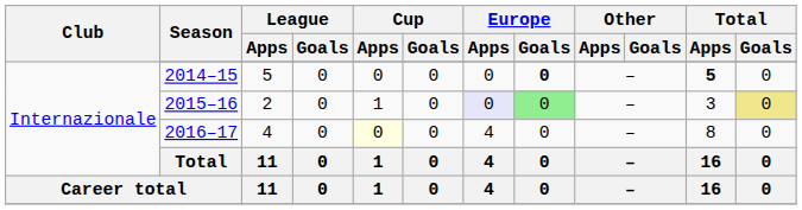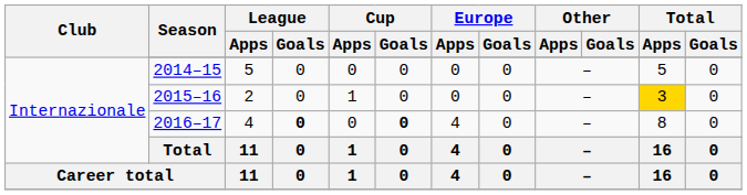2014–15 | Europe / Goals: bold -> normal
2014–15 | Total / Apps: bold -> normal
2015–16 | Europe / Apps: lavender background -> no background
2015–16 | Europe / Goals: lightgreen background -> no background
2015–16 | Total / Apps: no background -> gold background
2015–16 | Total / Goals: khaki background -> no background
2016–17 | League / Goals: normal -> bold
2016–17 | Cup / Apps: lightyellow background -> no background
2016–17 | Cup / Goals: normal -> bold
